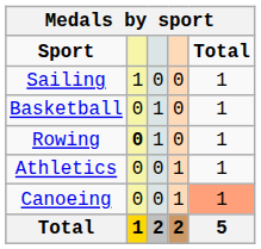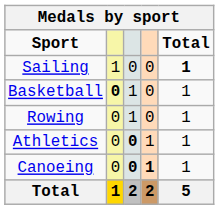Sailing | Total: normal -> bold
Basketball | column 2: normal -> bold
Rowing | column 2: bold -> normal
Athletics | column 3: normal -> bold
Canoeing | column 3: normal -> bold
Canoeing | column 4: normal -> bold
Canoeing | Total: lightsalmon background -> no background
